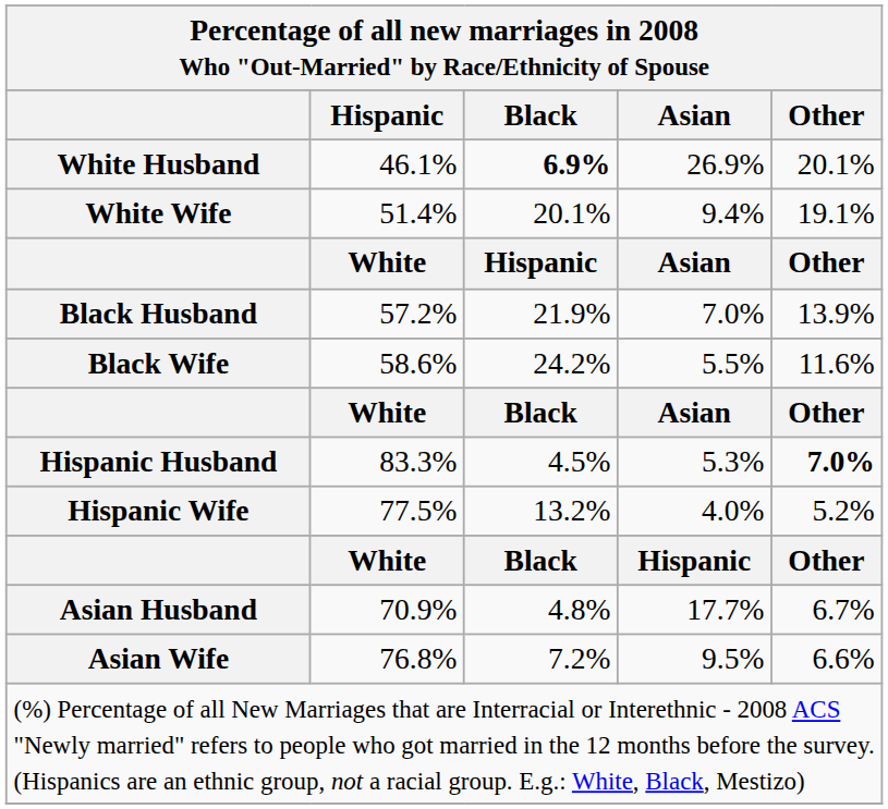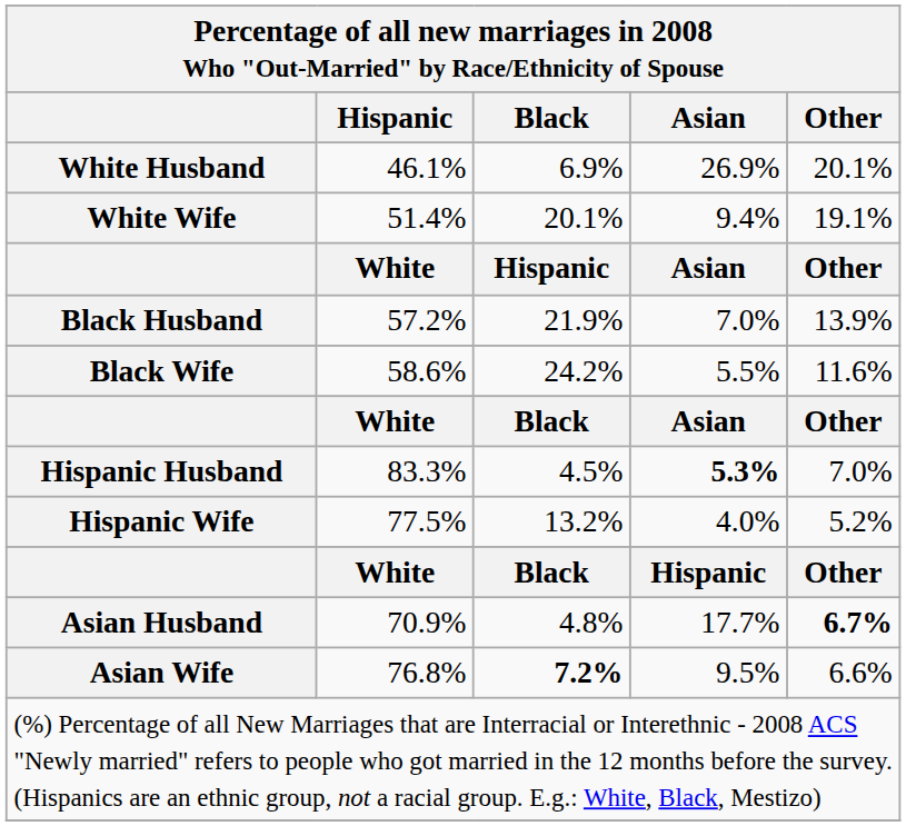White Husband | Black: bold -> normal
Hispanic Husband | Asian: normal -> bold
Hispanic Husband | Other: bold -> normal
Asian Husband | Other: normal -> bold
Asian Wife | Black: normal -> bold
